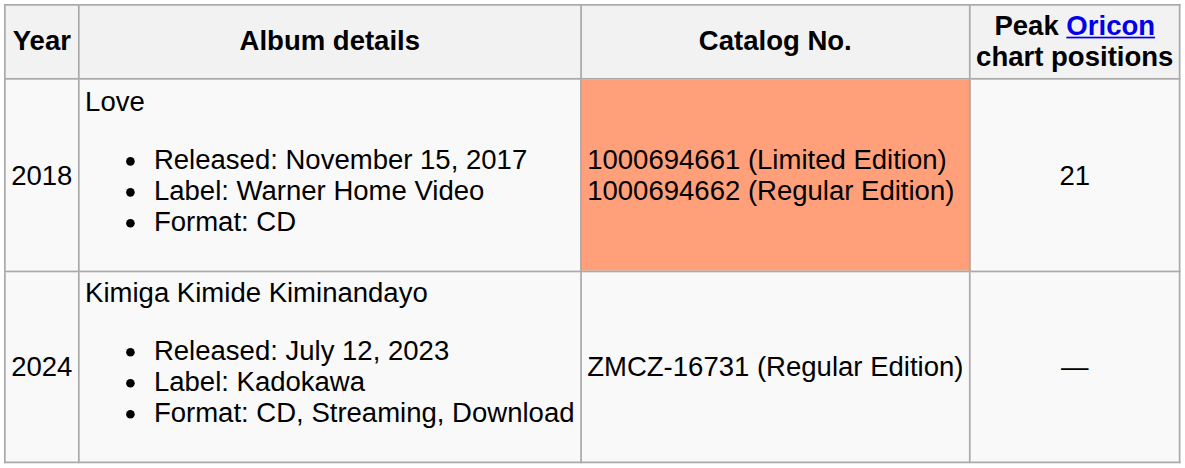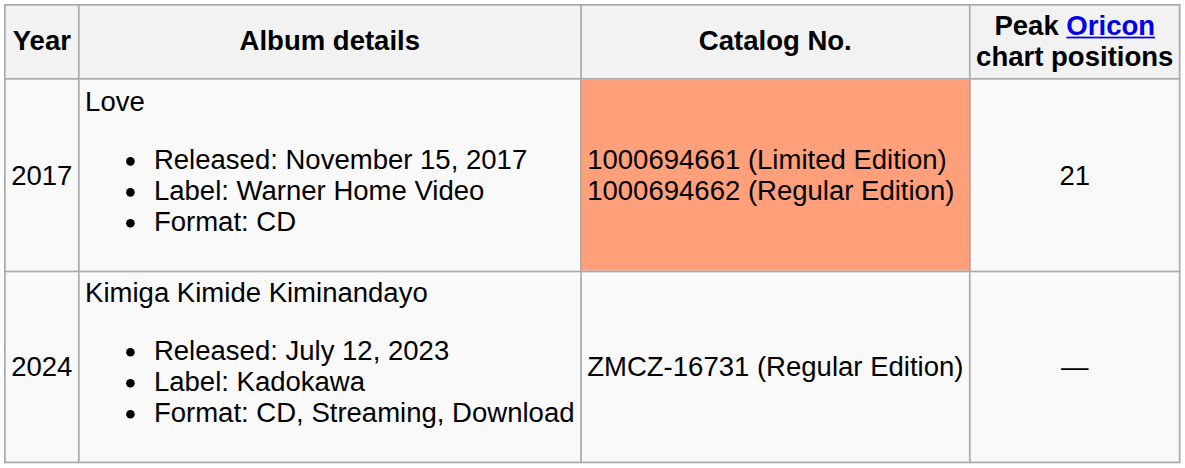row 2 | Year: 2018 -> 2017
